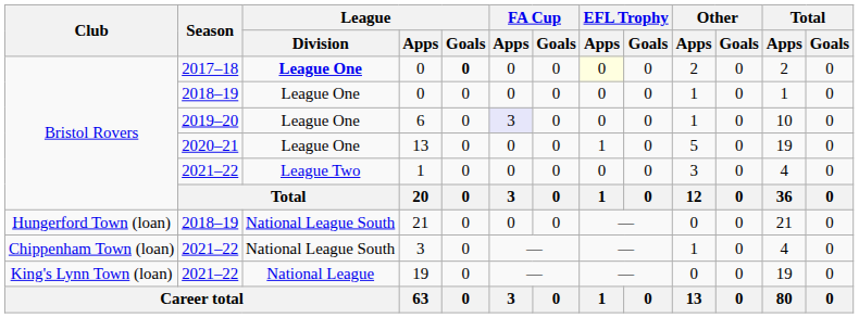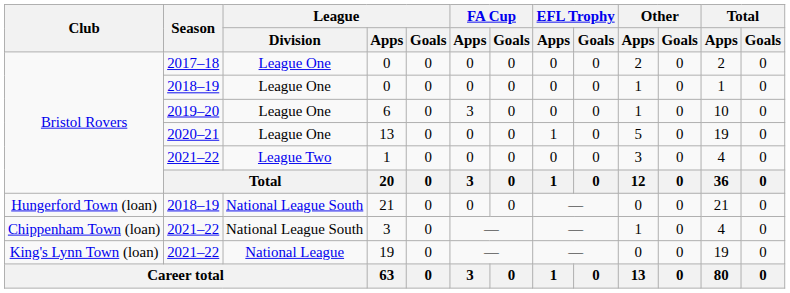2017–18 / 0 | League / Division: bold -> normal
2017–18 / 0 | League / Goals: bold -> normal
2017–18 / 0 | EFL Trophy / Apps: lightyellow background -> no background
6 | FA Cup / Apps: lavender background -> no background
